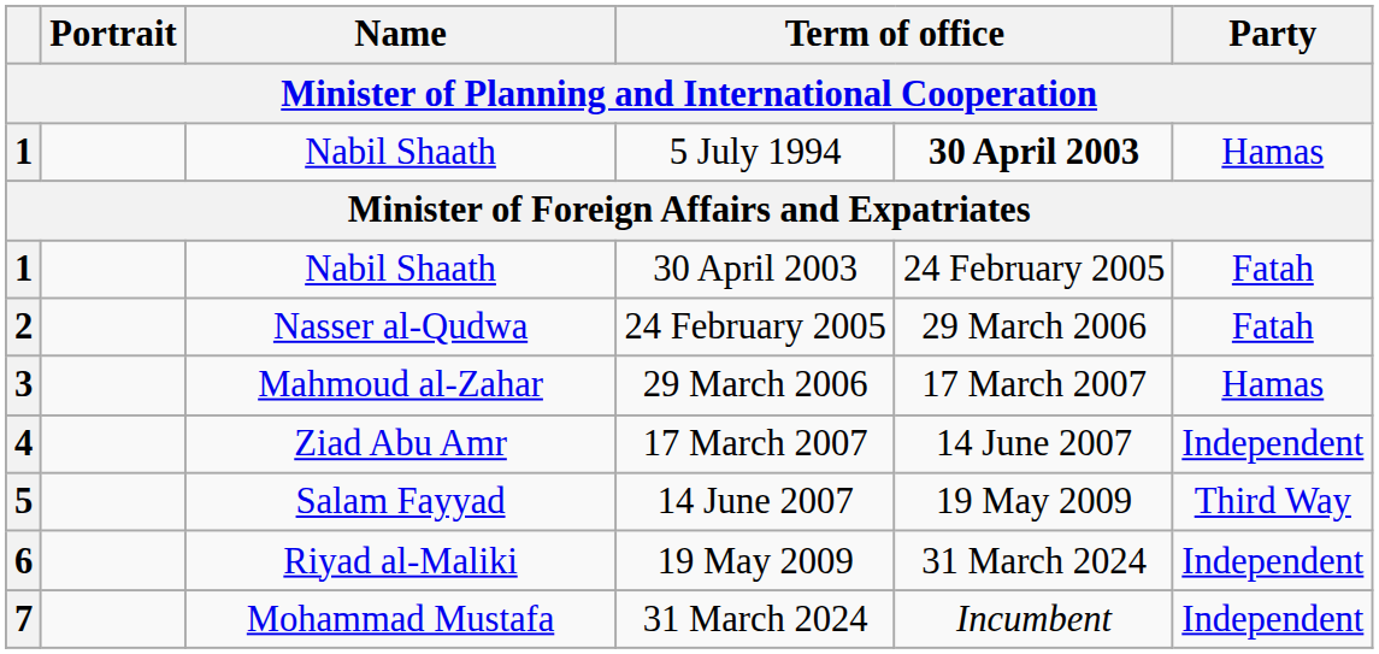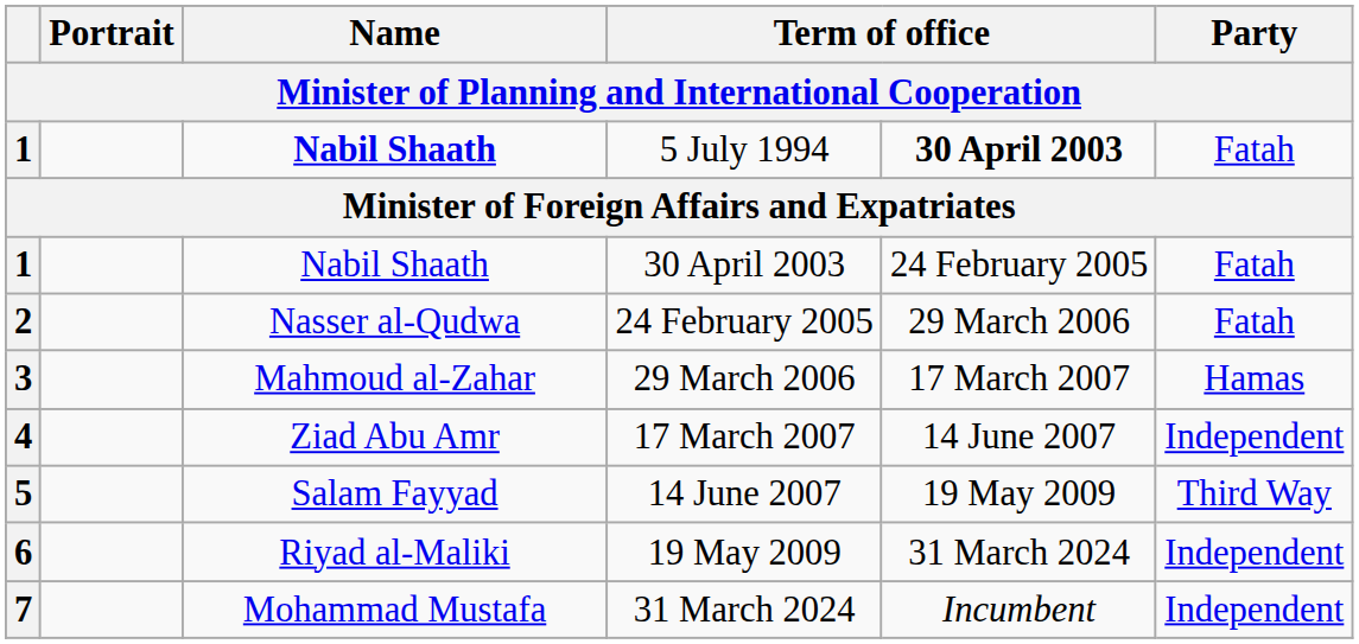5 July 1994 | Name: normal -> bold
5 July 1994 | Party: Hamas -> Fatah
